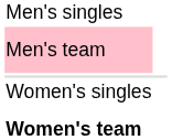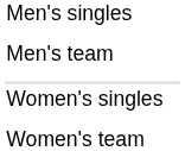Men's team | column 1: pink background -> no background
Women's team | column 1: bold -> normal
